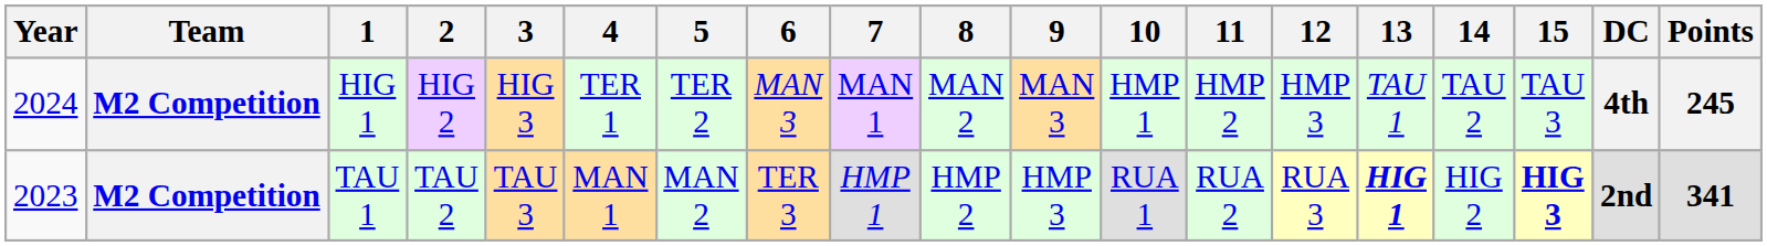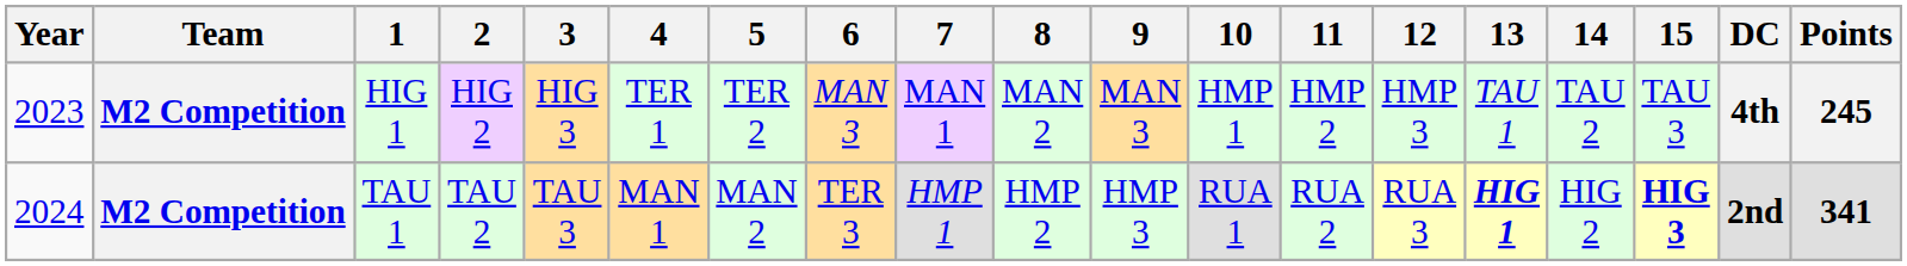row 2 | Year: 2024 -> 2023
row 3 | Year: 2023 -> 2024
